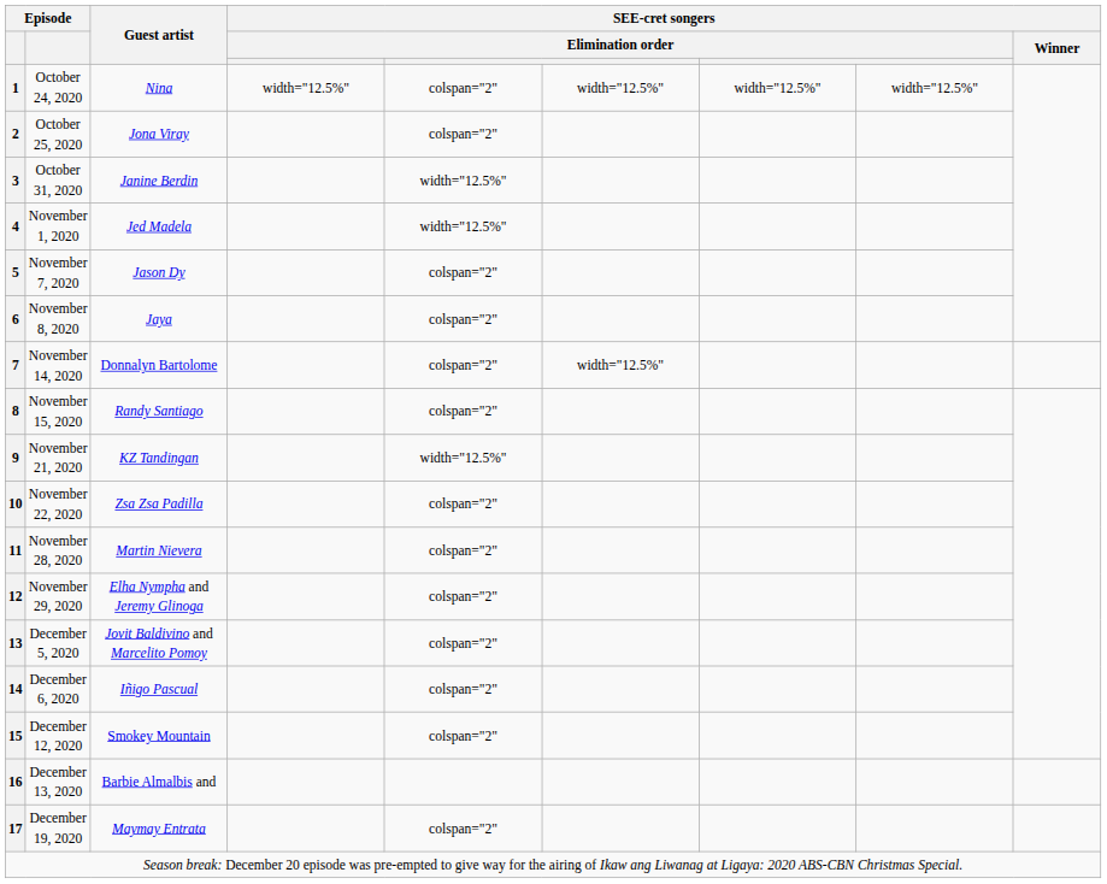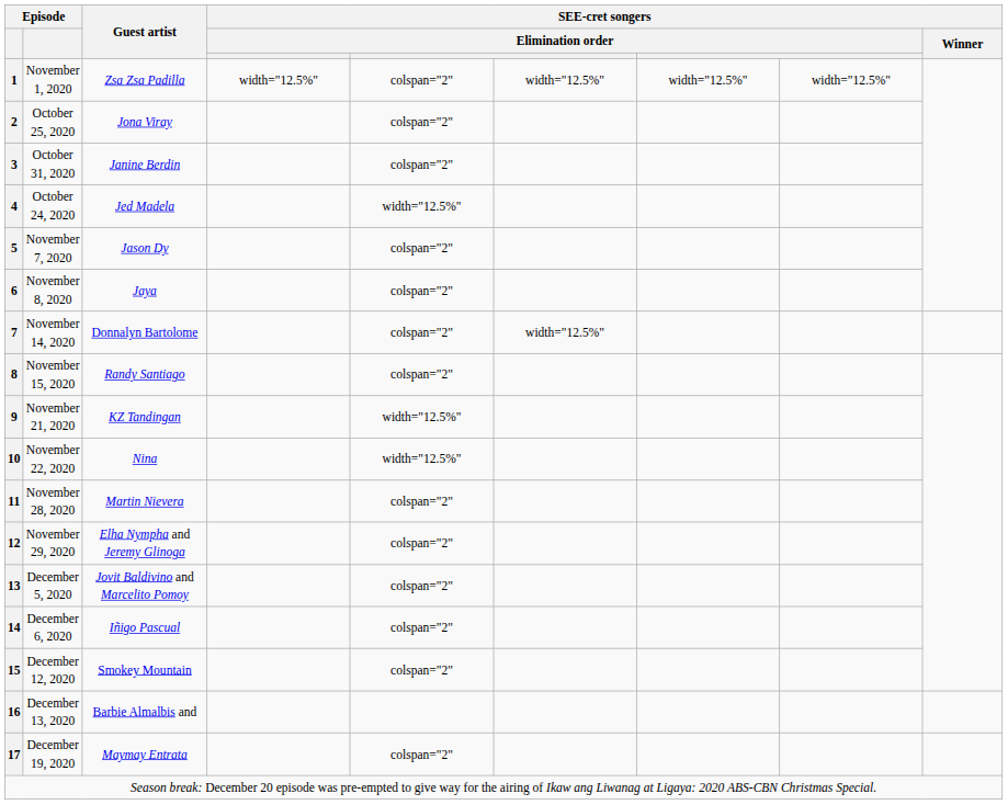1 | column 2: October 24, 2020 -> November 1, 2020
1 | Guest artist: Nina -> Zsa Zsa Padilla
3 | column 5: width="12.5%" -> colspan="2"
4 | column 2: November 1, 2020 -> October 24, 2020
10 | Guest artist: Zsa Zsa Padilla -> Nina
10 | column 5: colspan="2" -> width="12.5%"
